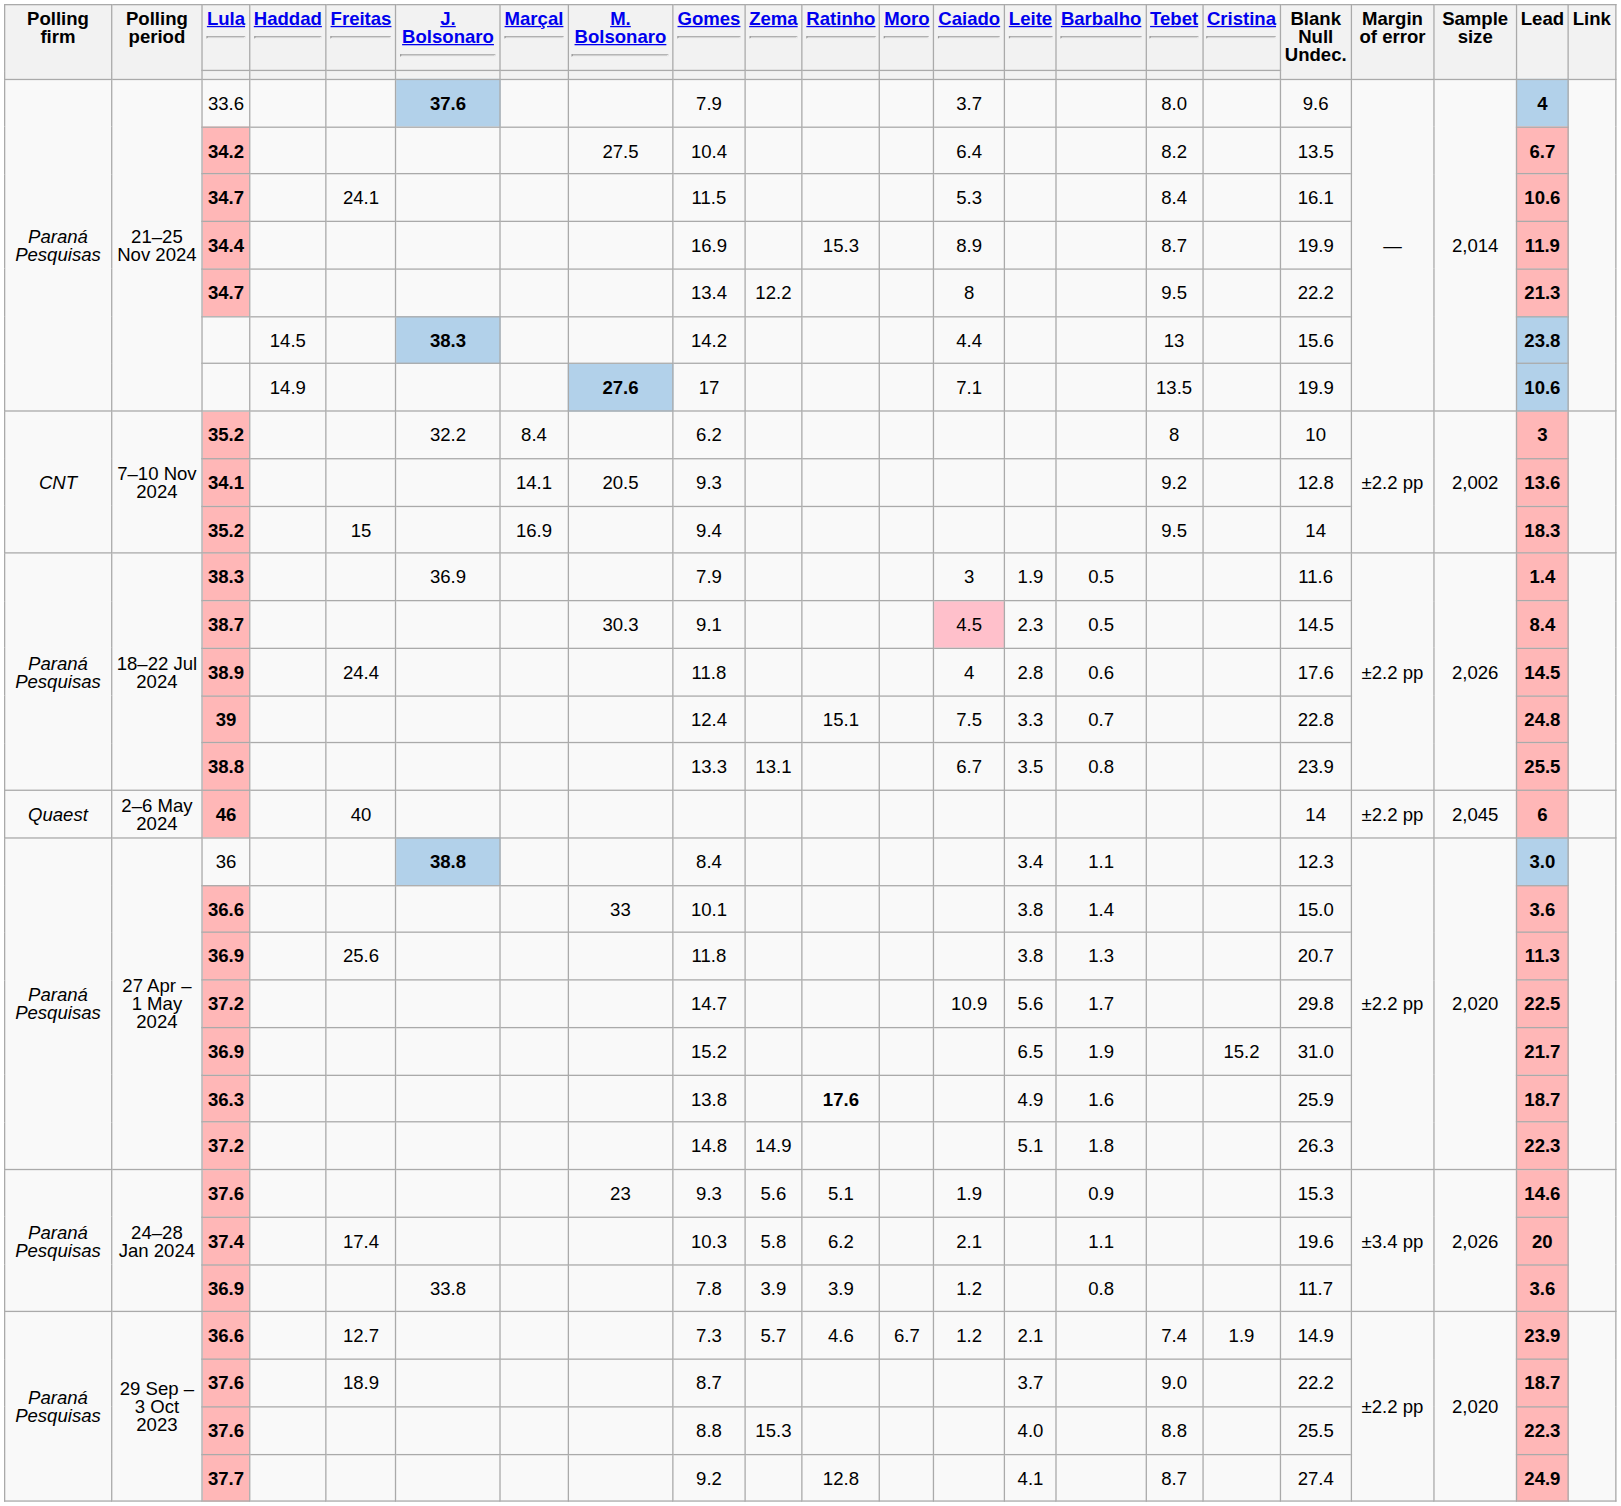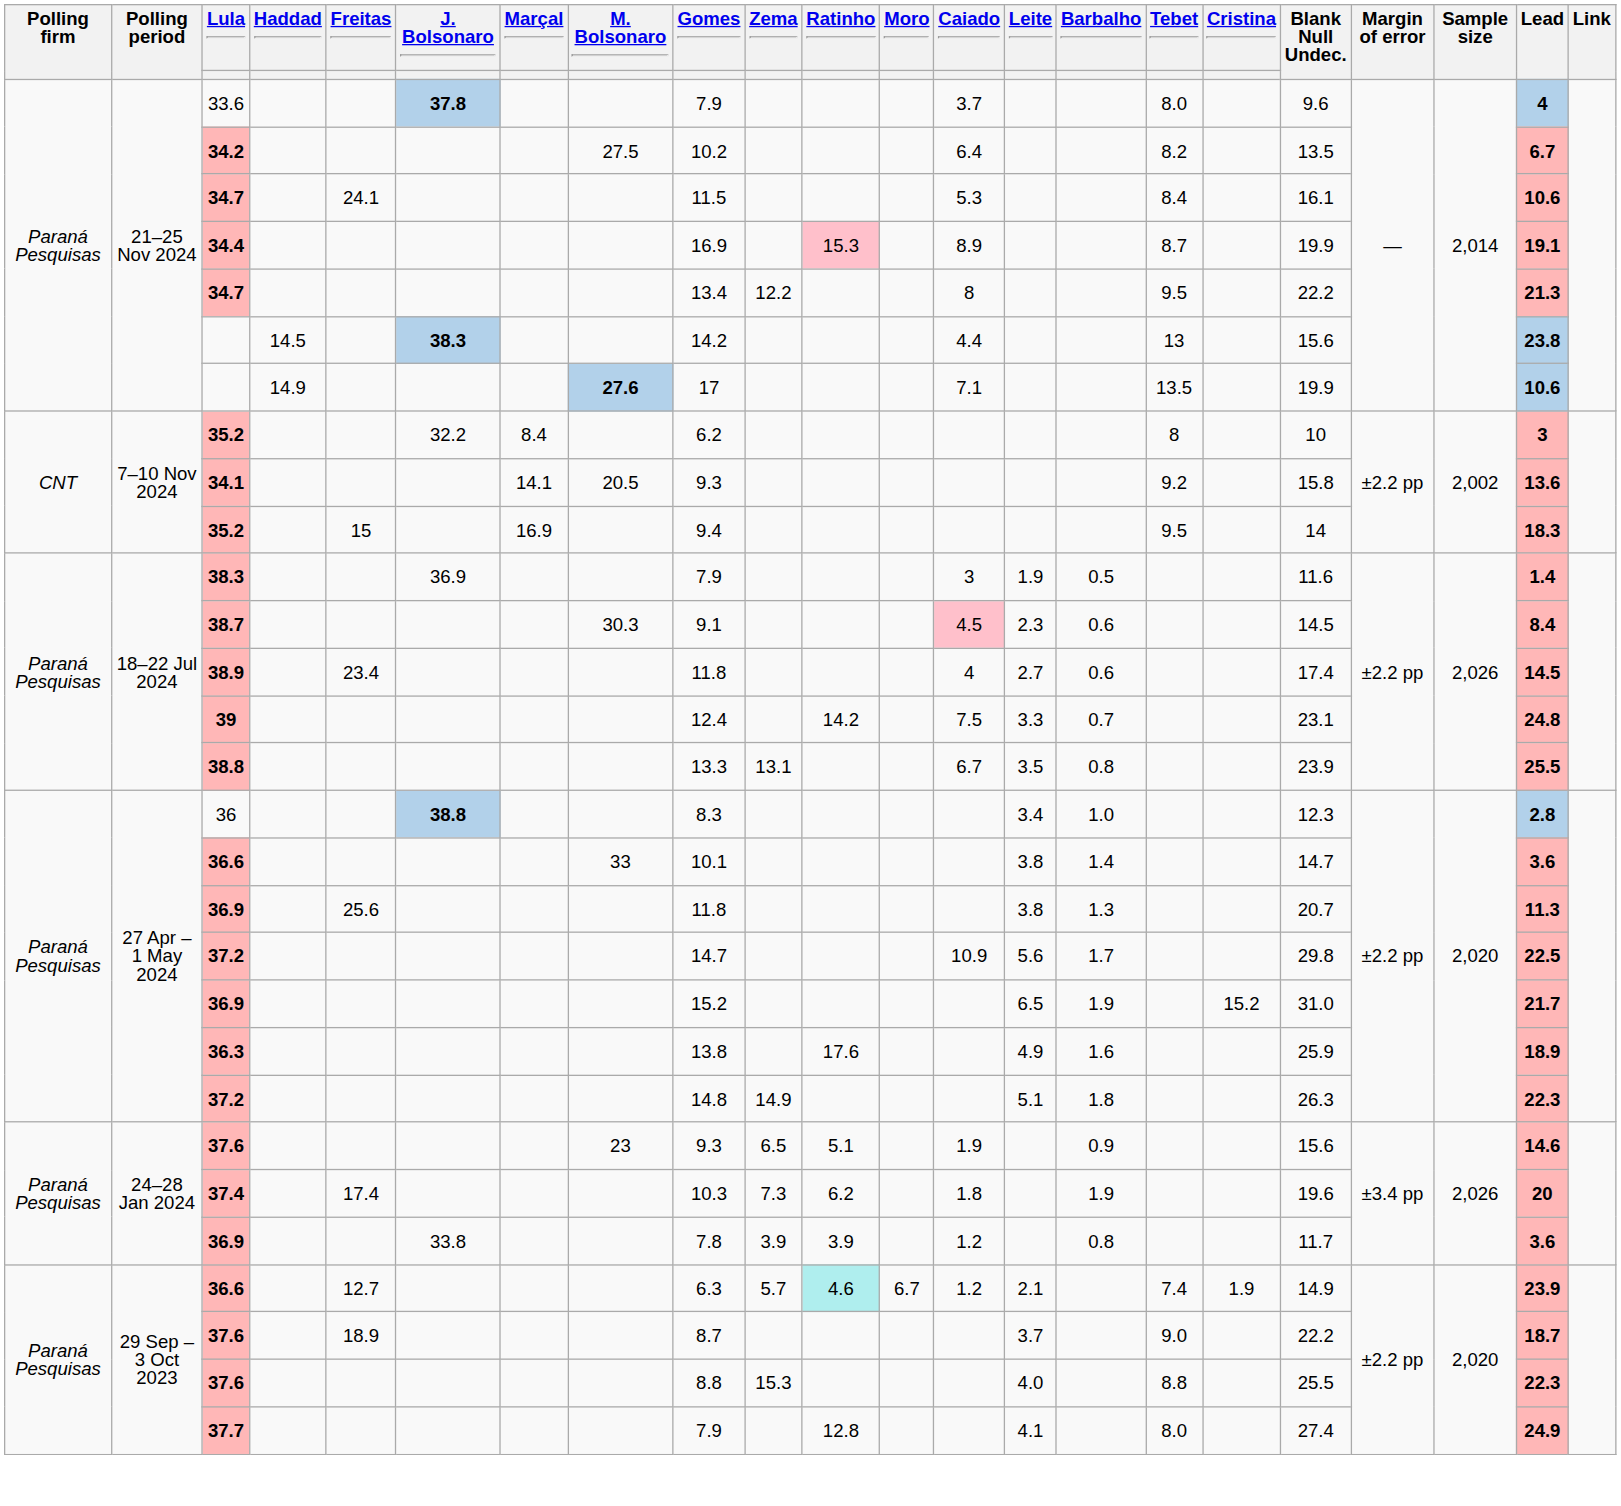33.6 | J. Bolsonaro: 37.6 -> 37.8
34.2 | Gomes: 10.4 -> 10.2
34.4 | Ratinho: no background -> pink background
34.4 | Lead: 11.9 -> 19.1
34.1 | Blank Null Undec.: 12.8 -> 15.8
38.7 | Barbalho: 0.5 -> 0.6
38.9 | Freitas: 24.4 -> 23.4
38.9 | Leite: 2.8 -> 2.7
38.9 | Blank Null Undec.: 17.6 -> 17.4
39 | Ratinho: 15.1 -> 14.2
39 | Blank Null Undec.: 22.8 -> 23.1
- row: Quaest | 2–6 May 2024 | 46 | 40 | 14 | ±2.2 pp | 2,045 | 6
36 | Gomes: 8.4 -> 8.3
36 | Barbalho: 1.1 -> 1.0
36 | Lead: 3.0 -> 2.8
27 Apr – 1 May 2024 / 36.6 | Blank Null Undec.: 15.0 -> 14.7
36.3 | Ratinho: bold -> normal
36.3 | Lead: 18.7 -> 18.9
24–28 Jan 2024 / 37.6 | Zema: 5.6 -> 6.5
24–28 Jan 2024 / 37.6 | Blank Null Undec.: 15.3 -> 15.6
37.4 | Zema: 5.8 -> 7.3
37.4 | Caiado: 2.1 -> 1.8
37.4 | Barbalho: 1.1 -> 1.9
29 Sep – 3 Oct 2023 / 36.6 | Gomes: 7.3 -> 6.3
29 Sep – 3 Oct 2023 / 36.6 | Ratinho: no background -> paleturquoise background
37.7 | Gomes: 9.2 -> 7.9
37.7 | Tebet: 8.7 -> 8.0
